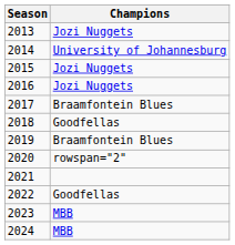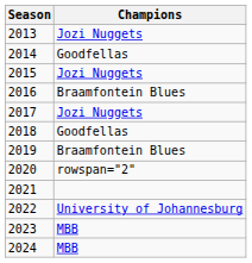2014 | Champions: University of Johannesburg -> Goodfellas
2016 | Champions: Jozi Nuggets -> Braamfontein Blues
2017 | Champions: Braamfontein Blues -> Jozi Nuggets
2022 | Champions: Goodfellas -> University of Johannesburg
